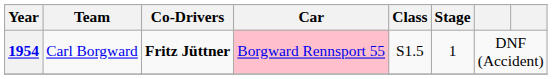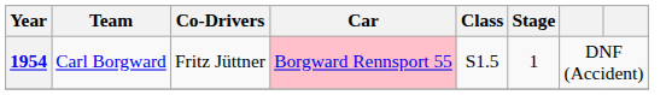1954 | Co-Drivers: bold -> normal
